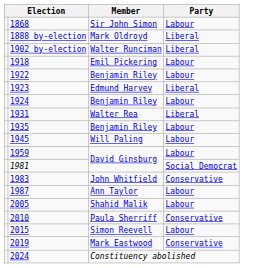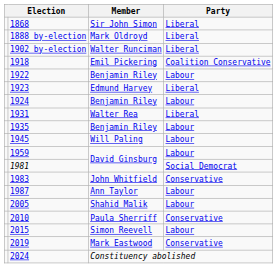1868 | Party: Labour -> Liberal
1918 | Party: Labour -> Coalition Conservative
